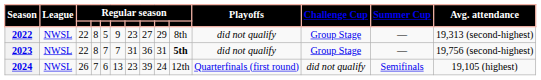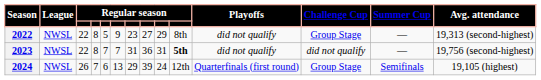2023 | Challenge Cup: Group Stage -> did not qualify
2024 | column 7: 23 -> 29
2024 | Challenge Cup: did not qualify -> Group Stage
